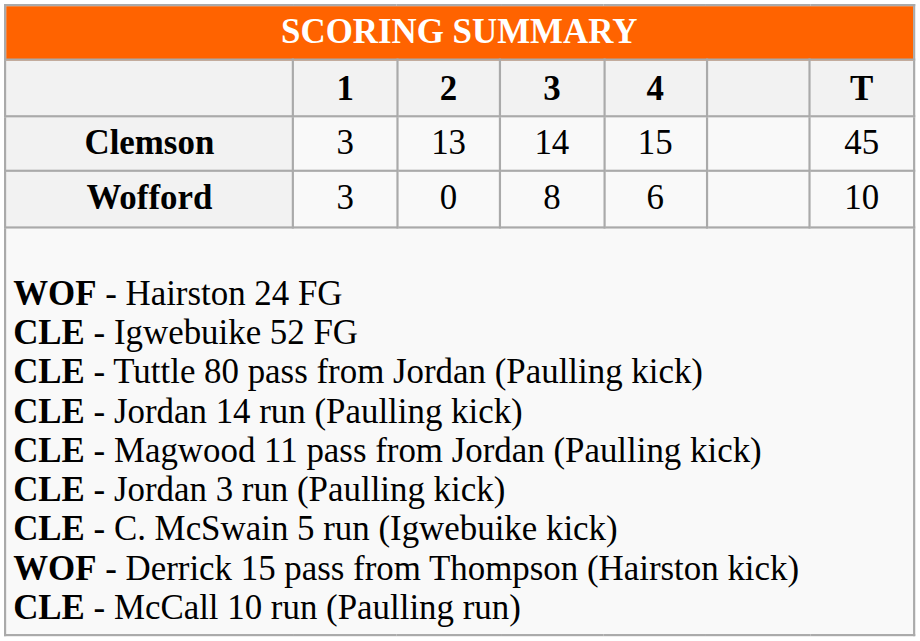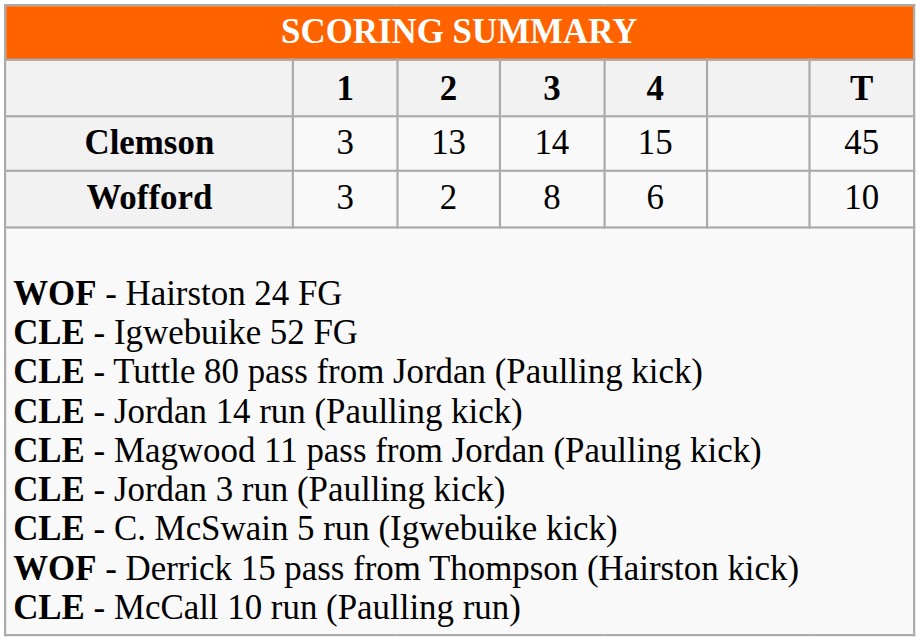Wofford | 2: 0 -> 2
